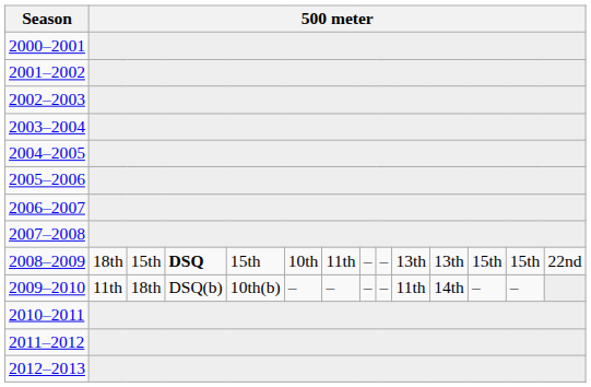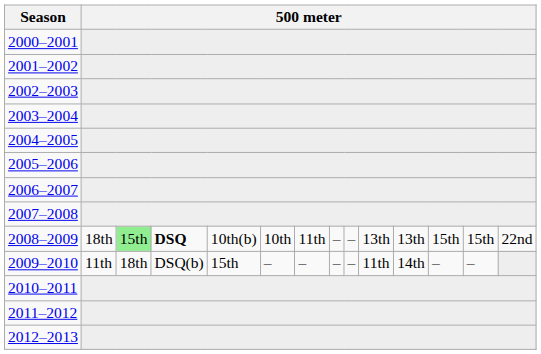2008–2009 | column 3: no background -> lightgreen background
2008–2009 | column 5: 15th -> 10th(b)
2009–2010 | column 5: 10th(b) -> 15th
